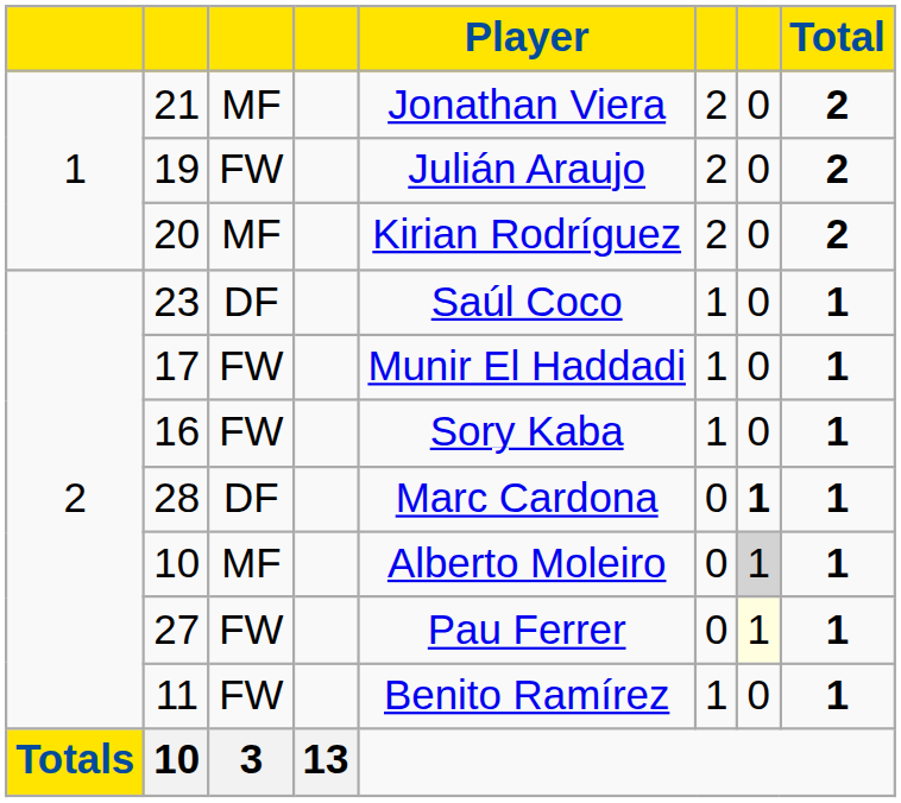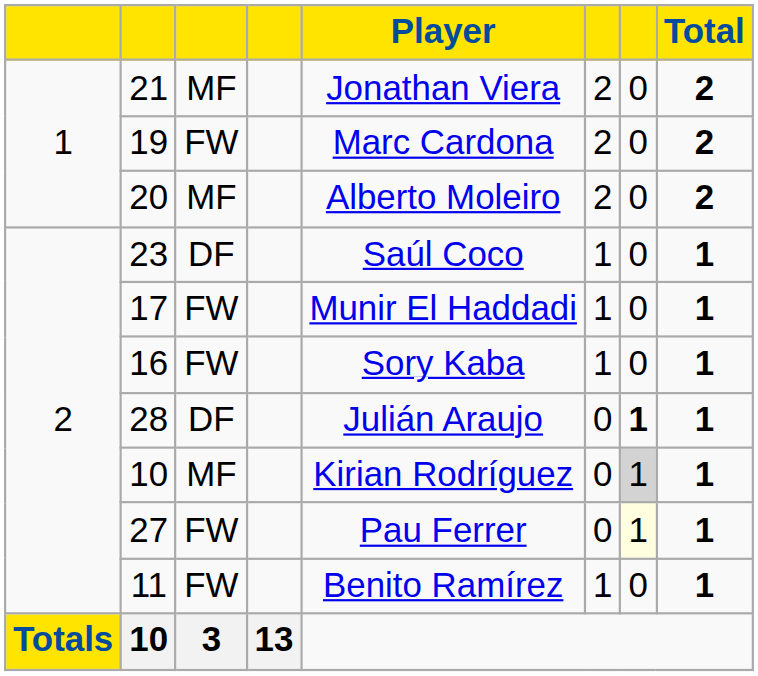19 | Player: Julián Araujo -> Marc Cardona
20 | Player: Kirian Rodríguez -> Alberto Moleiro
28 | Player: Marc Cardona -> Julián Araujo
10 / MF | Player: Alberto Moleiro -> Kirian Rodríguez
